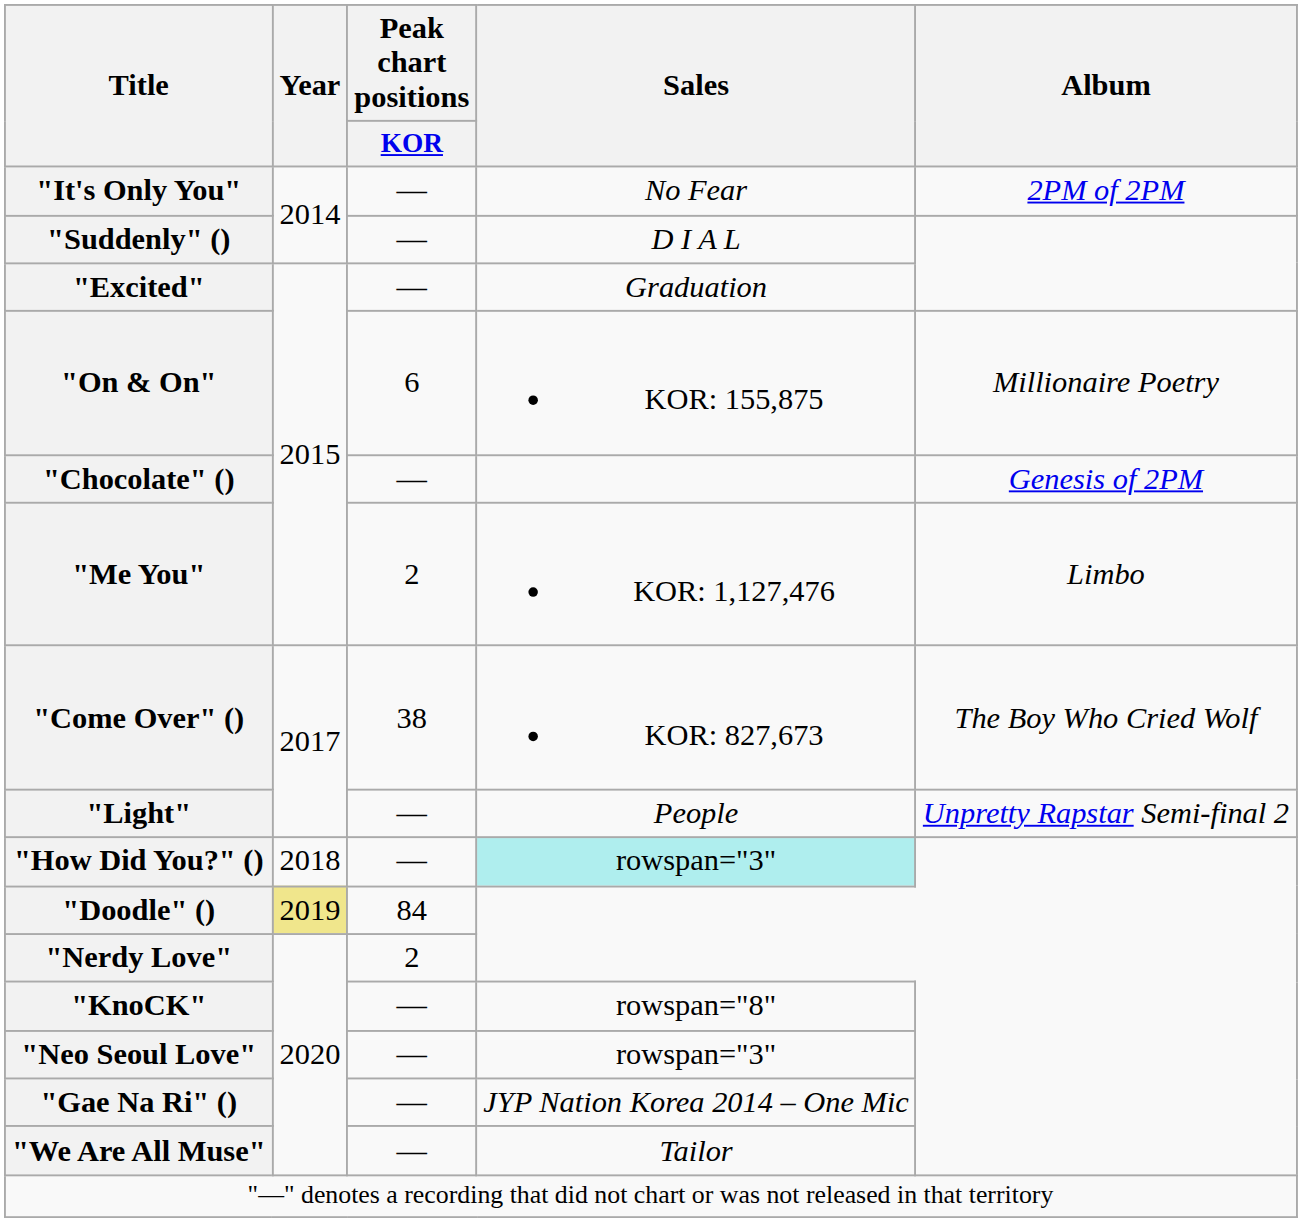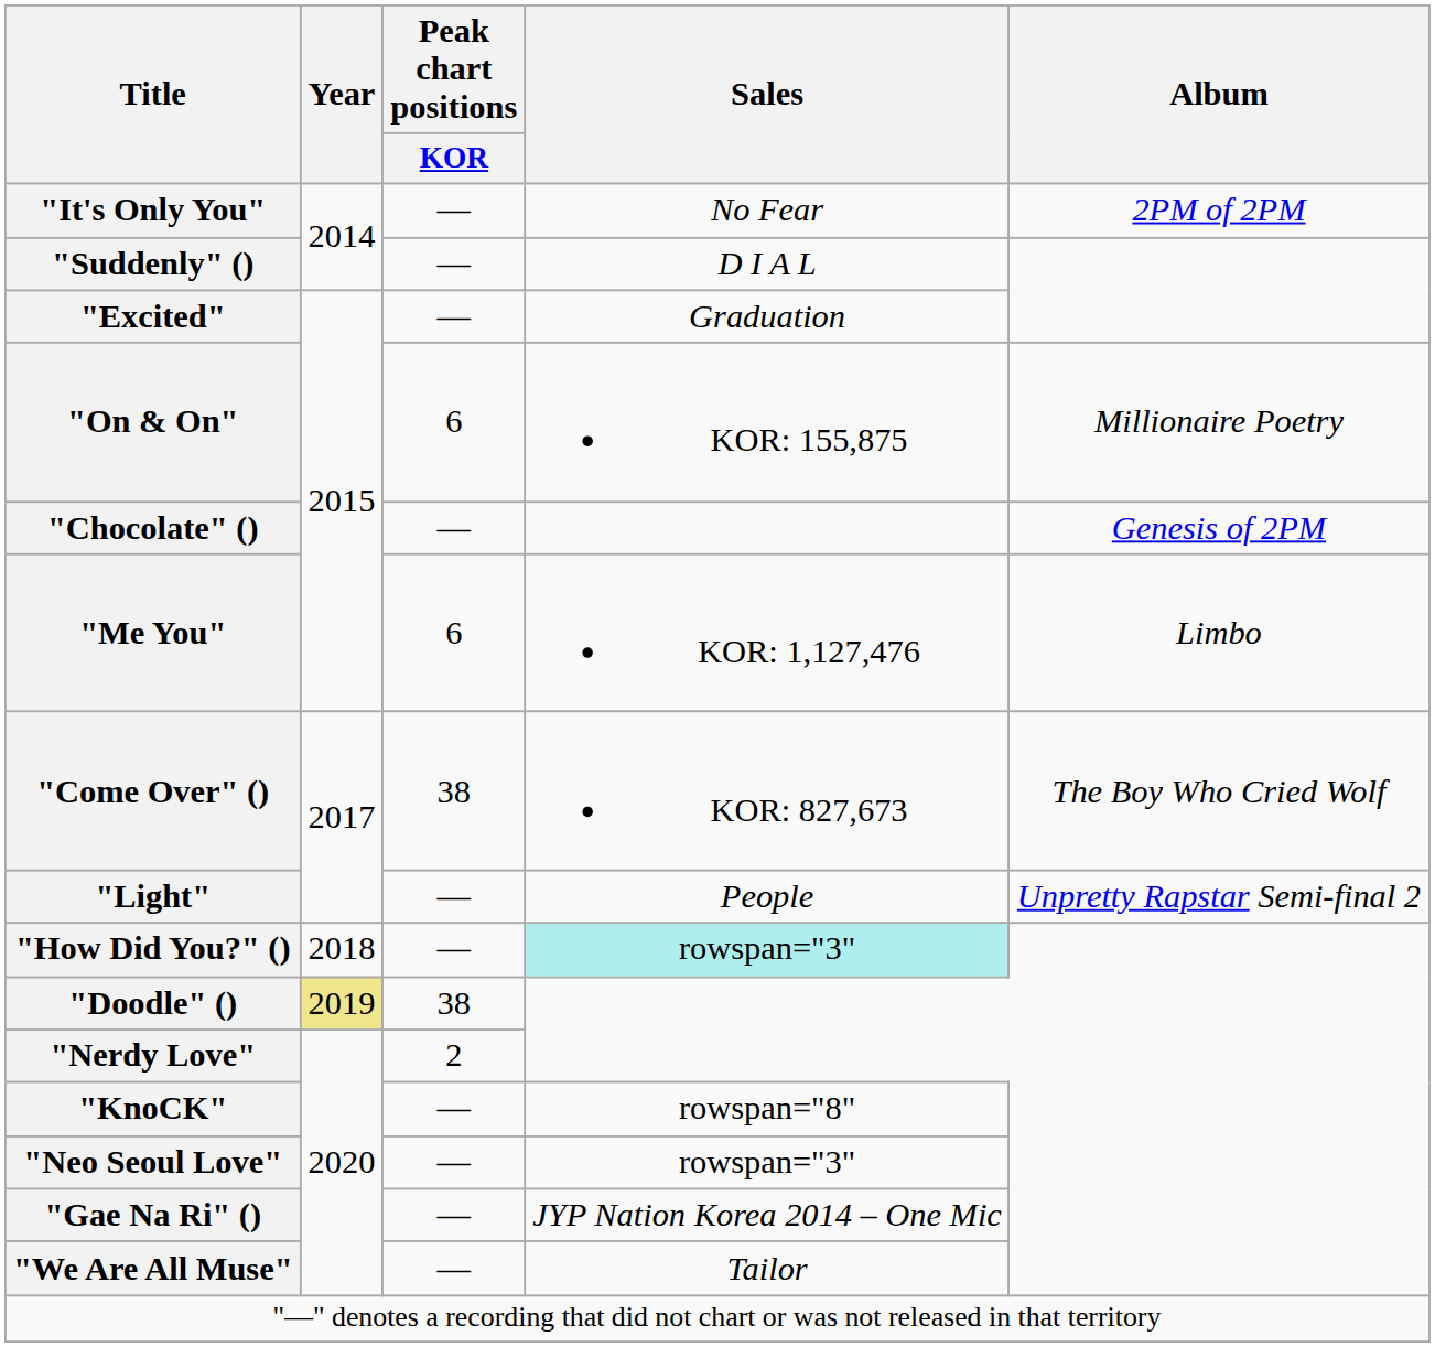"Me You" | Peak chart positions / KOR: 2 -> 6
"Doodle" () | Peak chart positions / KOR: 84 -> 38
